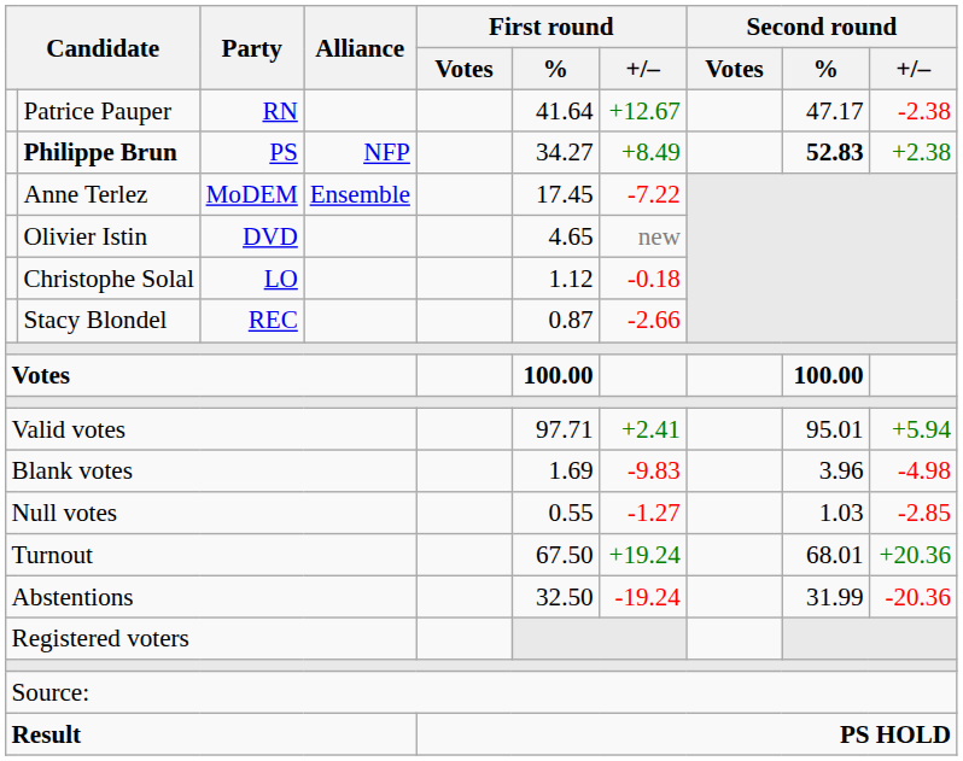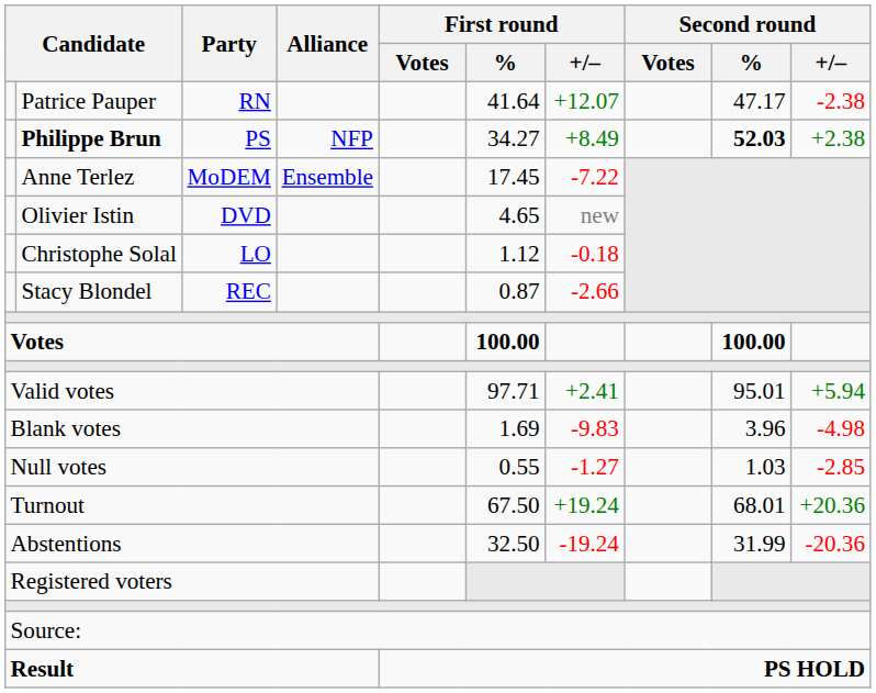Patrice Pauper | First round / +/–: +12.67 -> +12.07
Philippe Brun | Second round / %: 52.83 -> 52.03
